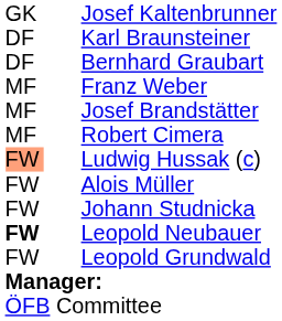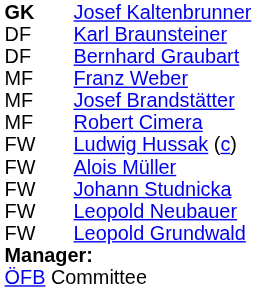Josef Kaltenbrunner | column 1: normal -> bold
Ludwig Hussak (c) | column 1: lightsalmon background -> no background
Leopold Neubauer | column 1: bold -> normal
